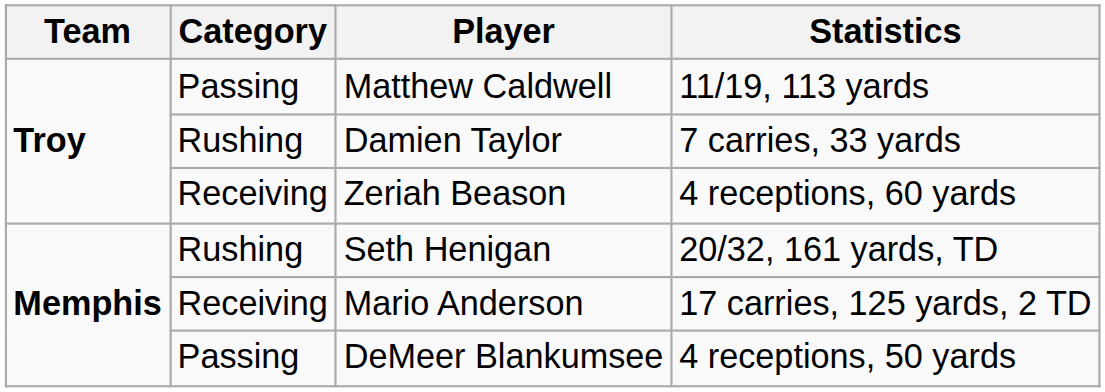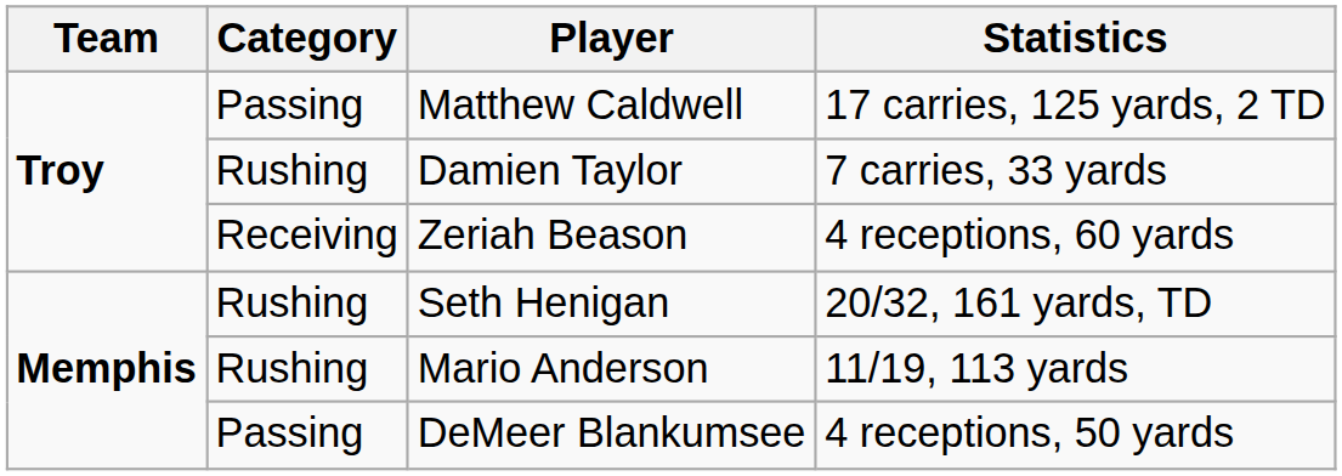Matthew Caldwell | Statistics: 11/19, 113 yards -> 17 carries, 125 yards, 2 TD
Mario Anderson | Category: Receiving -> Rushing
Mario Anderson | Statistics: 17 carries, 125 yards, 2 TD -> 11/19, 113 yards
